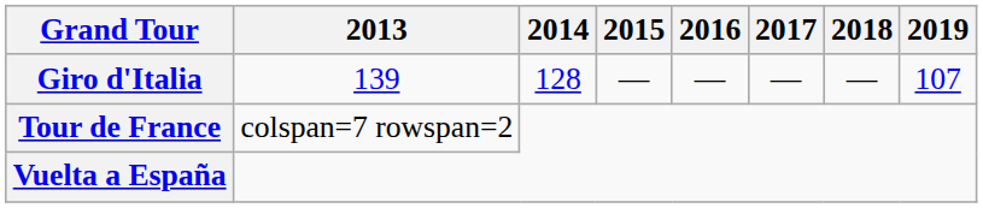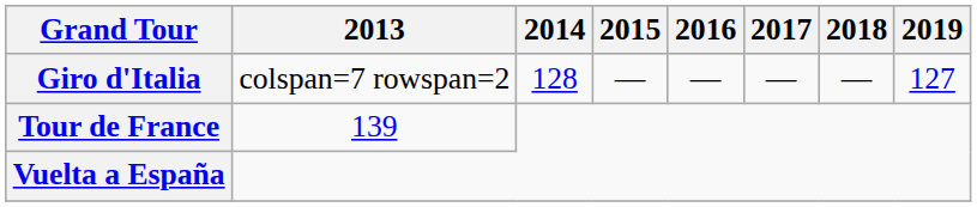Giro d'Italia | 2013: 139 -> colspan=7 rowspan=2
Giro d'Italia | 2019: 107 -> 127
Tour de France | 2013: colspan=7 rowspan=2 -> 139
